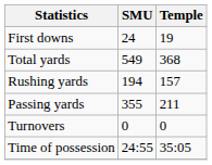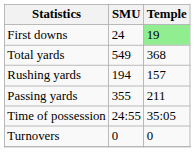First downs | Temple: no background -> lightgreen background
rows swapped: Turnovers <-> Time of possession
